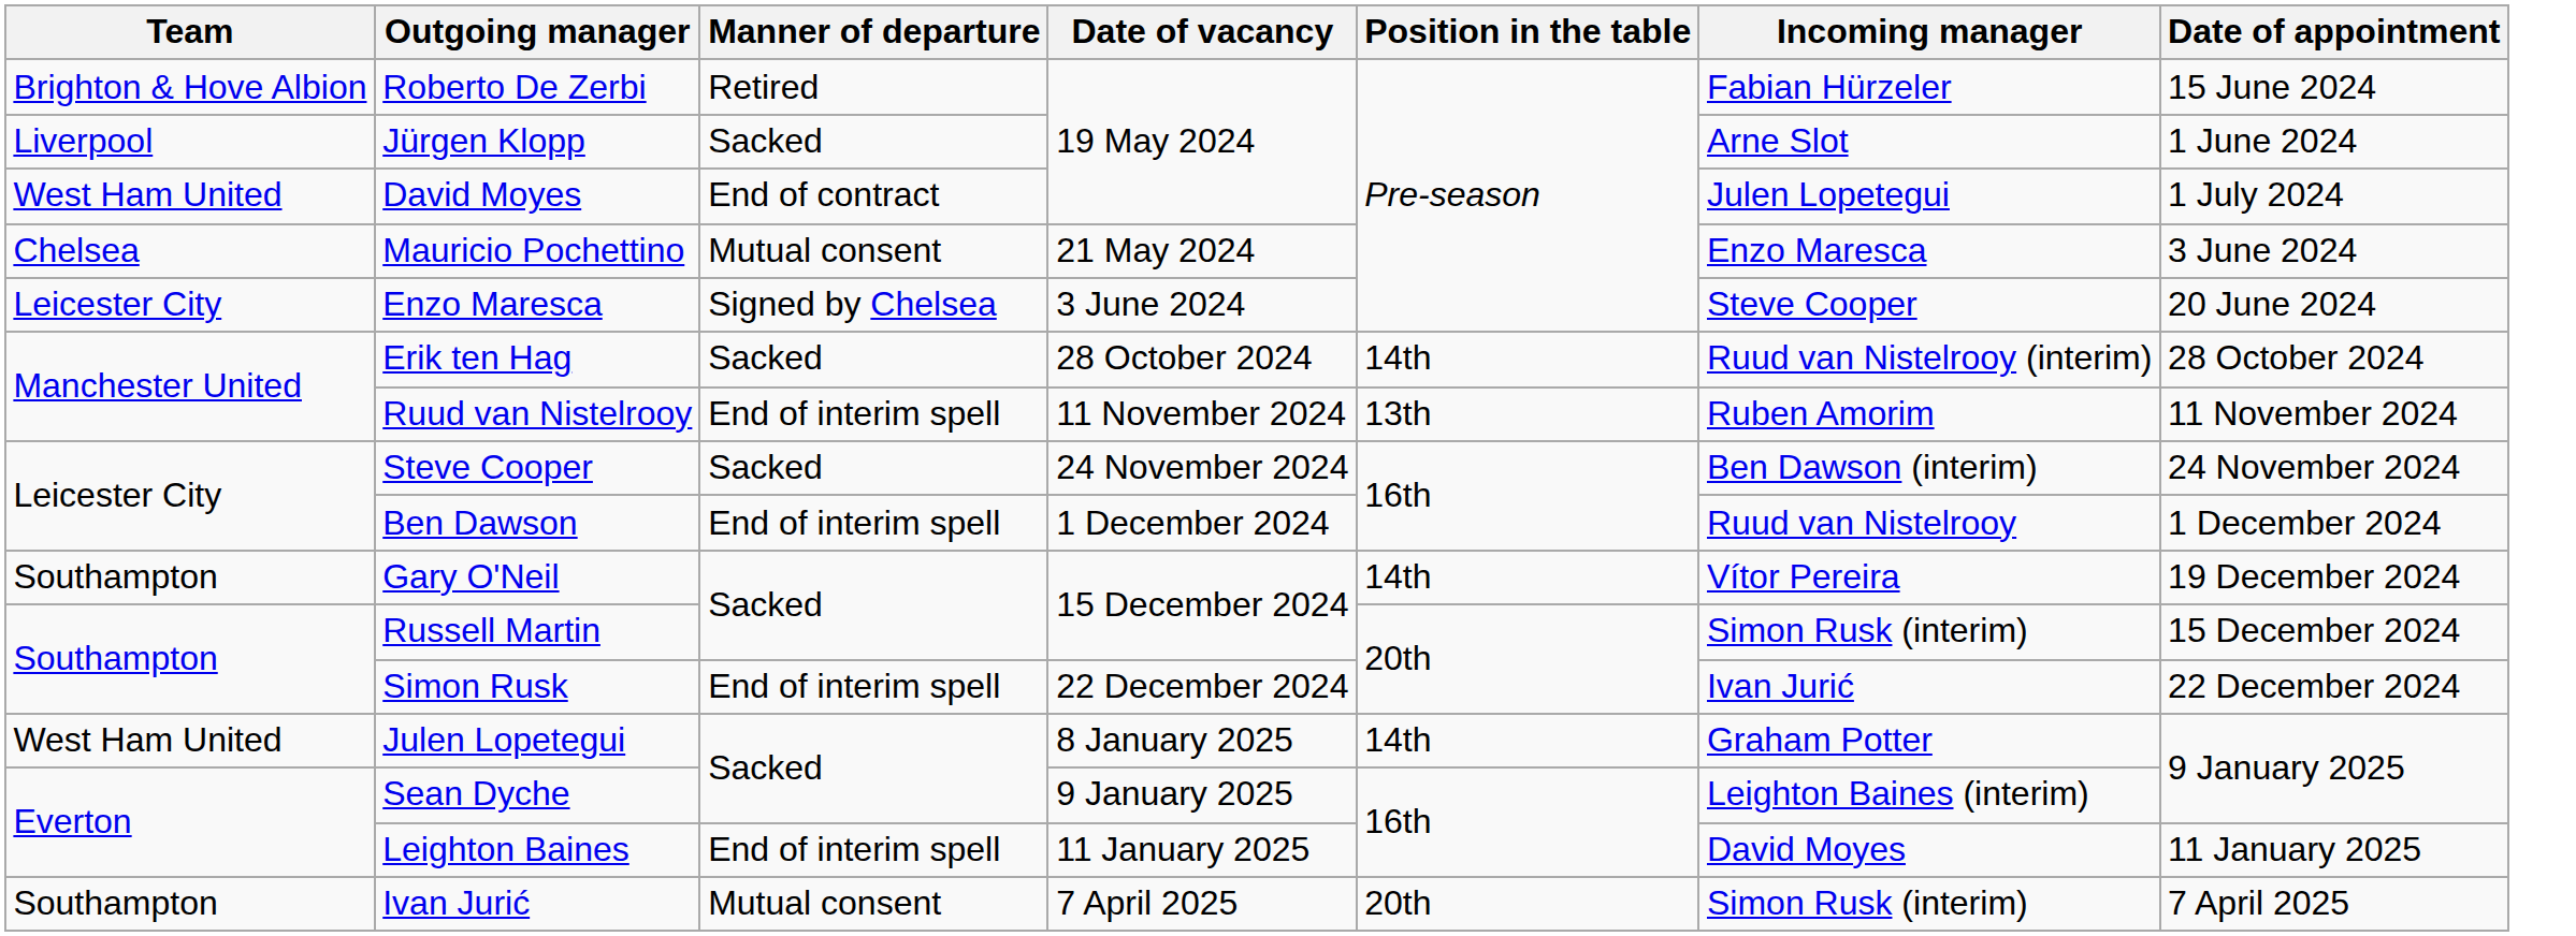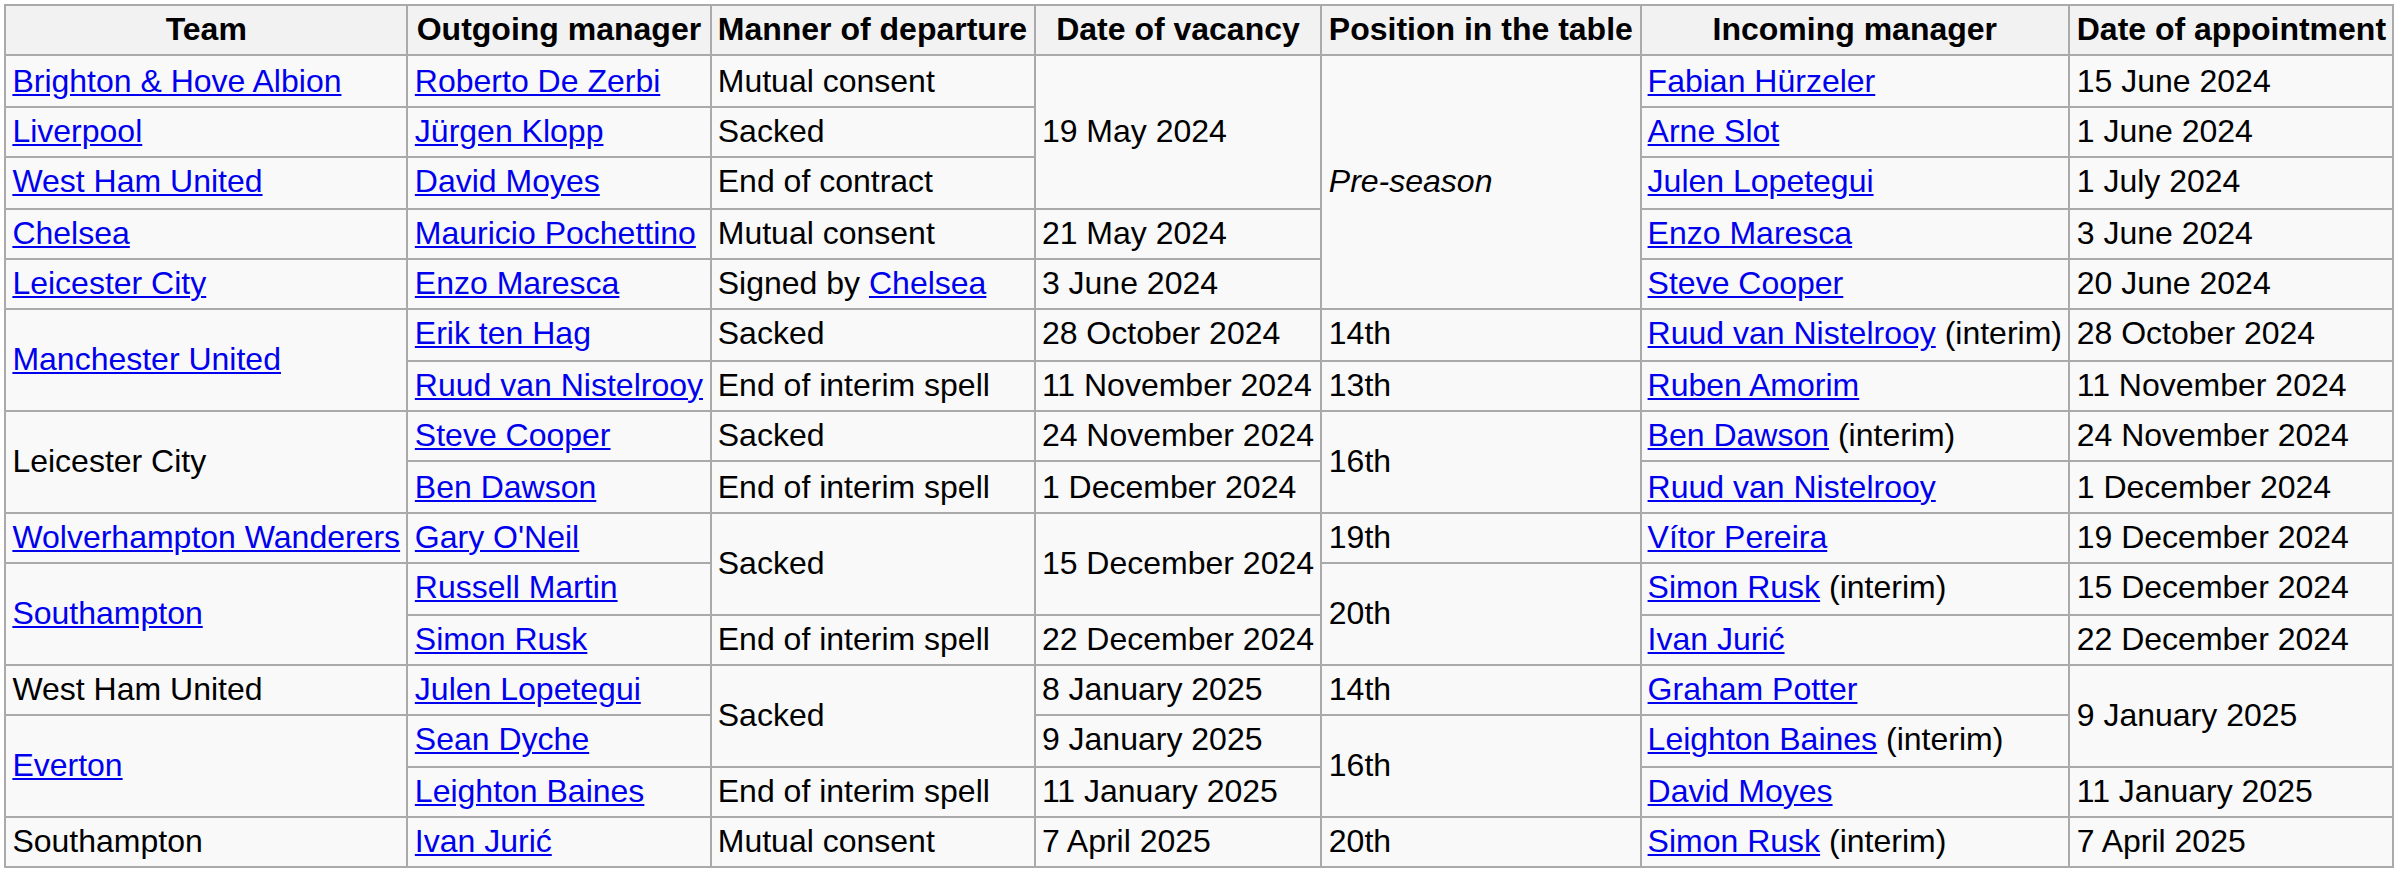Roberto De Zerbi | Manner of departure: Retired -> Mutual consent
Gary O'Neil | Team: Southampton -> Wolverhampton Wanderers
Gary O'Neil | Position in the table: 14th -> 19th
